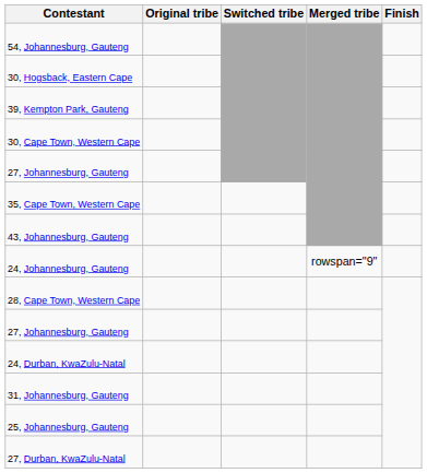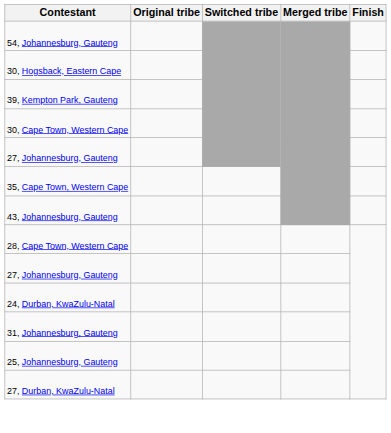- row: 24, Johannesburg, Gauteng | rowspan="9"
